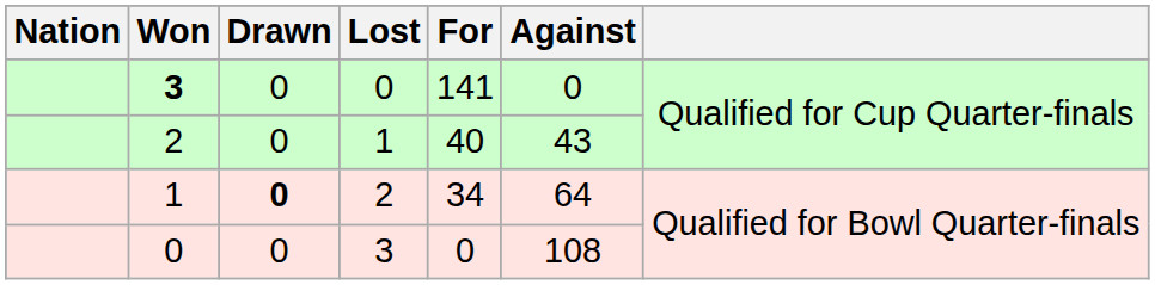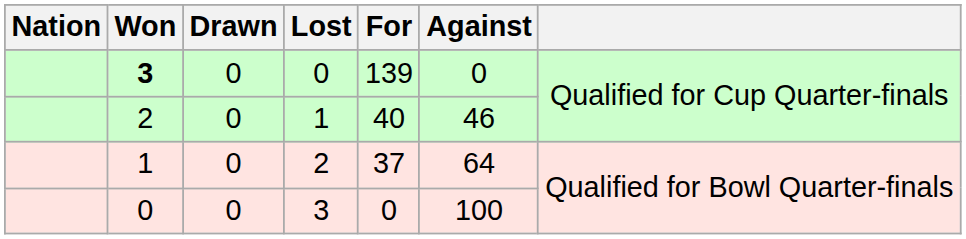row 2 | For: 141 -> 139
row 3 | Against: 43 -> 46
row 4 | Drawn: bold -> normal
row 4 | For: 34 -> 37
row 5 | Against: 108 -> 100
